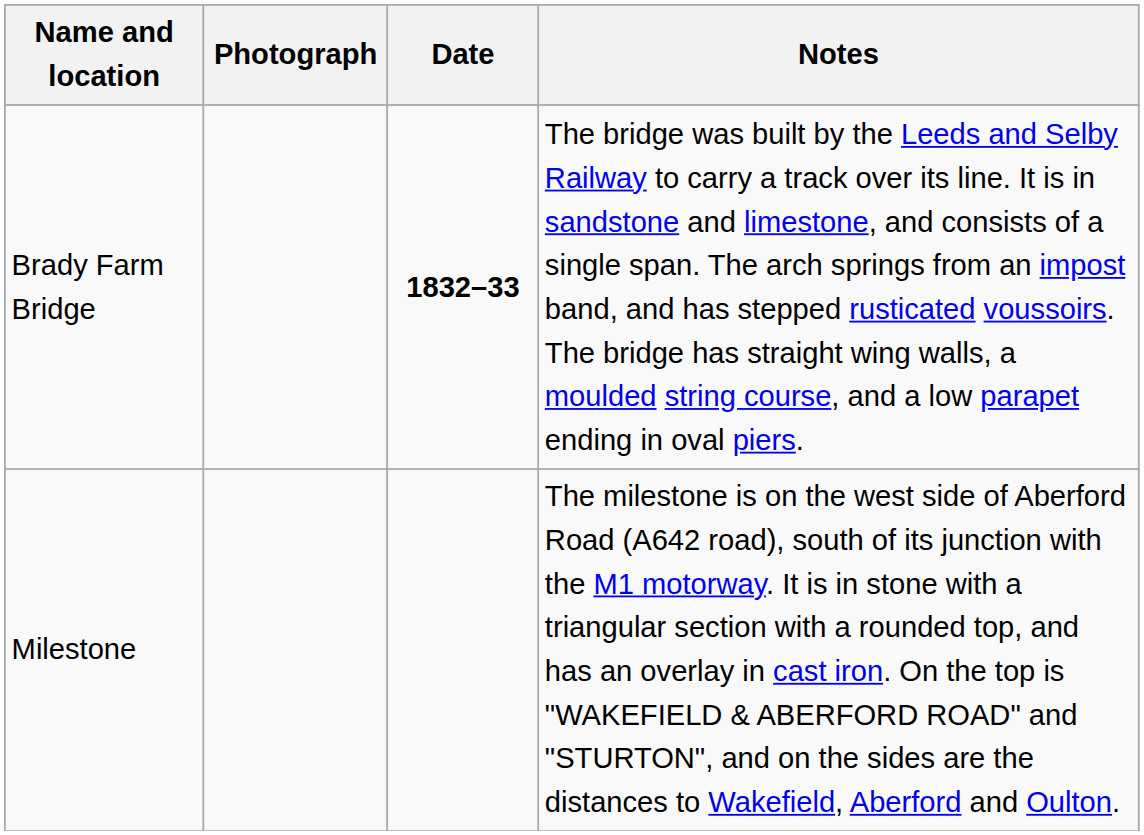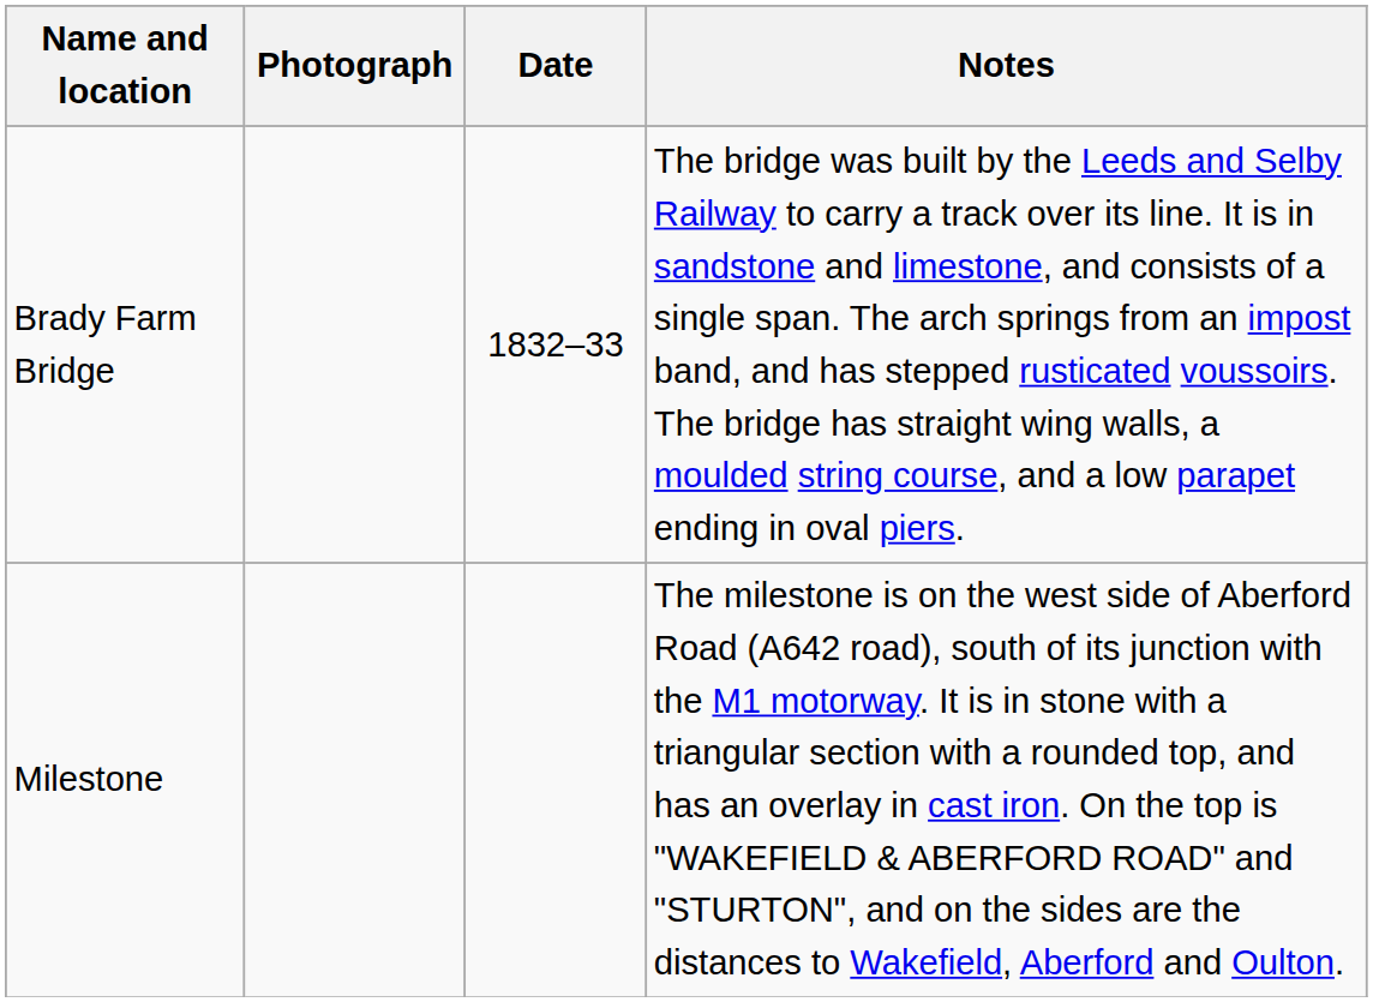Brady Farm Bridge | Date: bold -> normal
